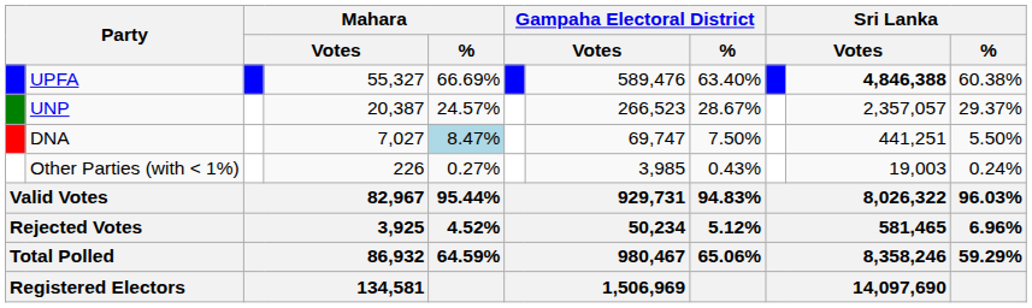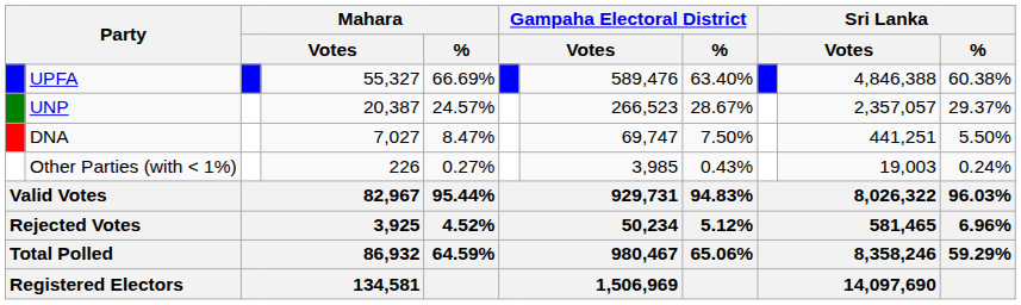UPFA | column 10: bold -> normal
DNA | Mahara / %: lightblue background -> no background
